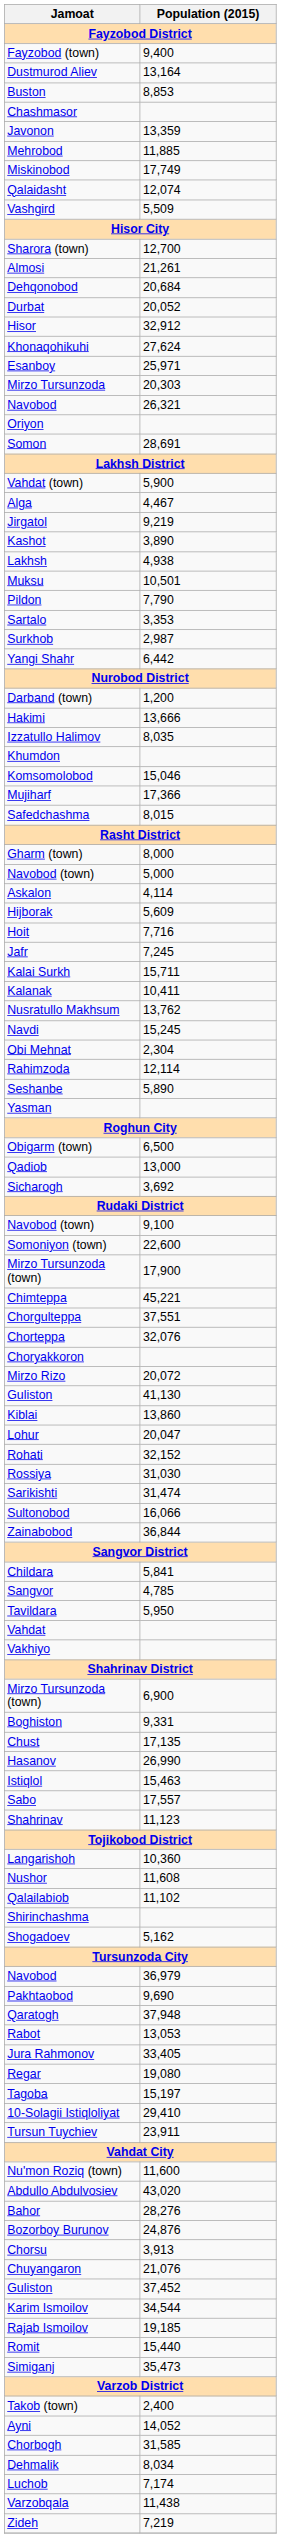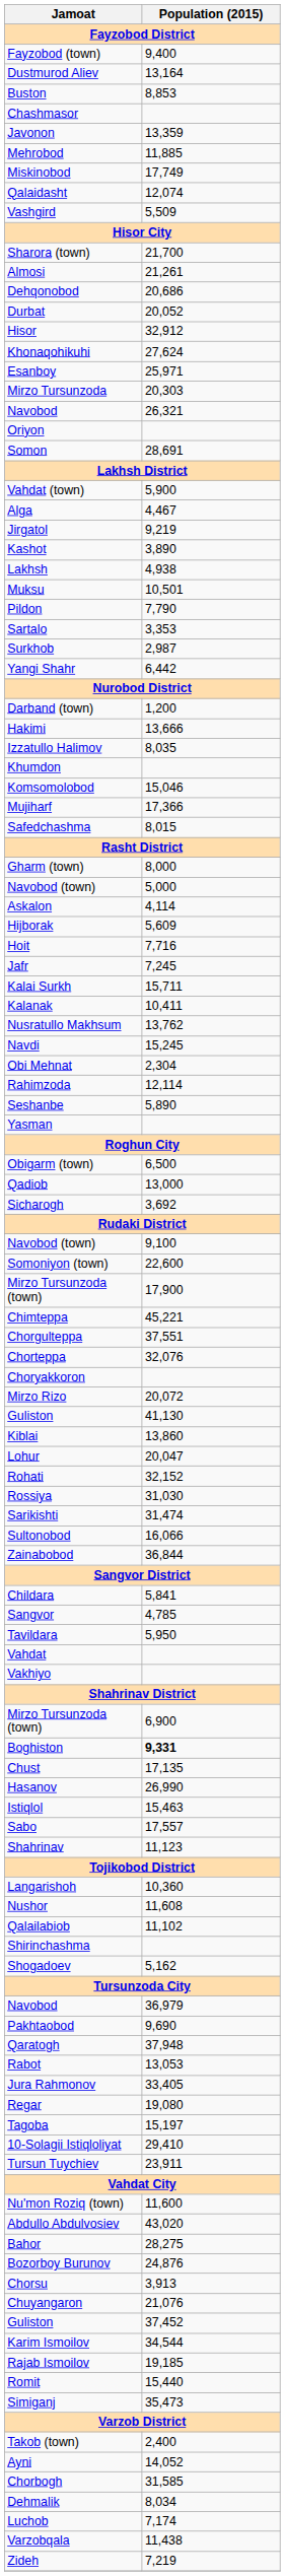row 13 | Population (2015): 12,700 -> 21,700
row 15 | Population (2015): 20,684 -> 20,686
row 87 | Population (2015): normal -> bold
row 112 | Population (2015): 28,276 -> 28,275
